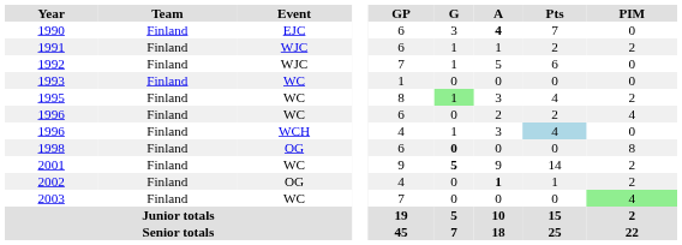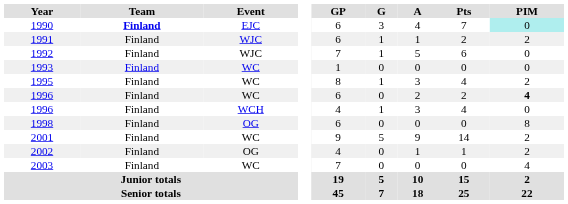1990 | Team: normal -> bold
1990 | A: bold -> normal
1990 | PIM: no background -> paleturquoise background
1995 | G: lightgreen background -> no background
1996 / WC | PIM: normal -> bold
1996 / WCH | Pts: lightblue background -> no background
1998 | G: bold -> normal
2001 | G: bold -> normal
2002 | A: bold -> normal
2003 | PIM: lightgreen background -> no background
